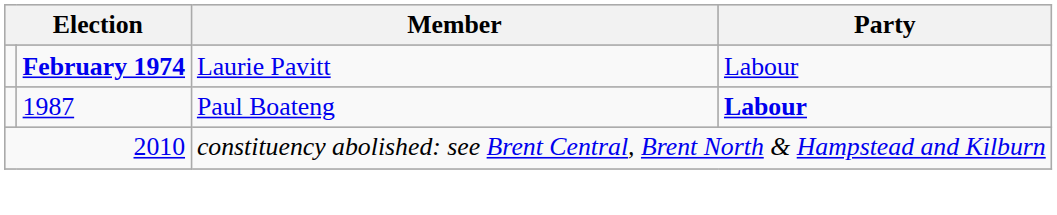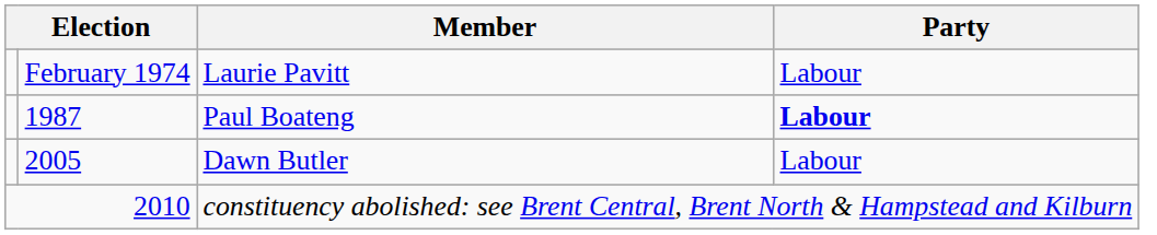Laurie Pavitt | column 2: bold -> normal
+ row: 2005 | Dawn Butler | Labour
